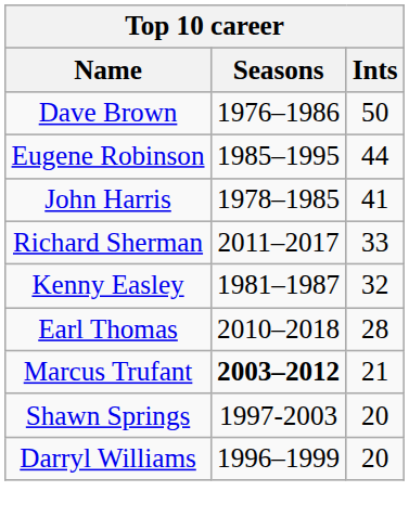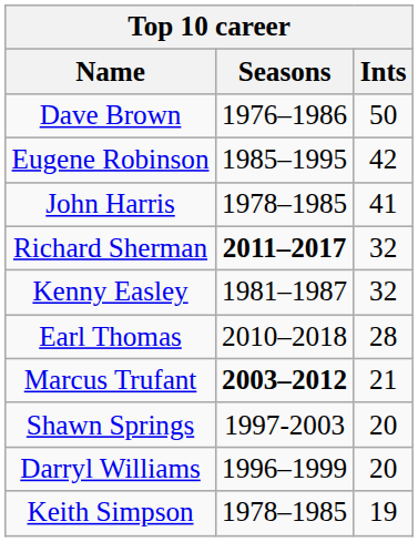Eugene Robinson | Ints: 44 -> 42
Richard Sherman | Seasons: normal -> bold
Richard Sherman | Ints: 33 -> 32
+ row: Keith Simpson | 1978–1985 | 19
